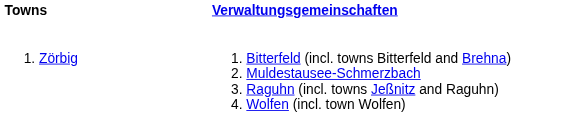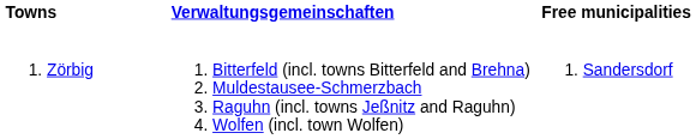+ column: Free municipalities | Sandersdorf
